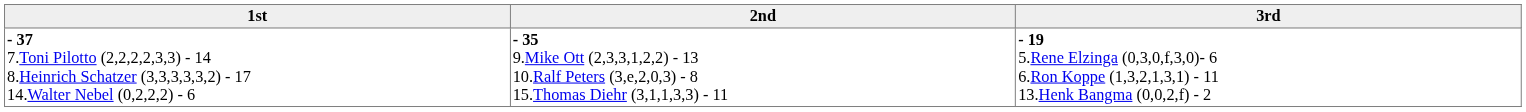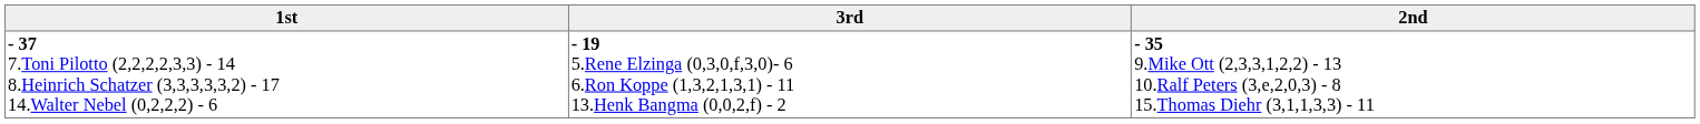columns swapped: 2nd <-> 3rd
